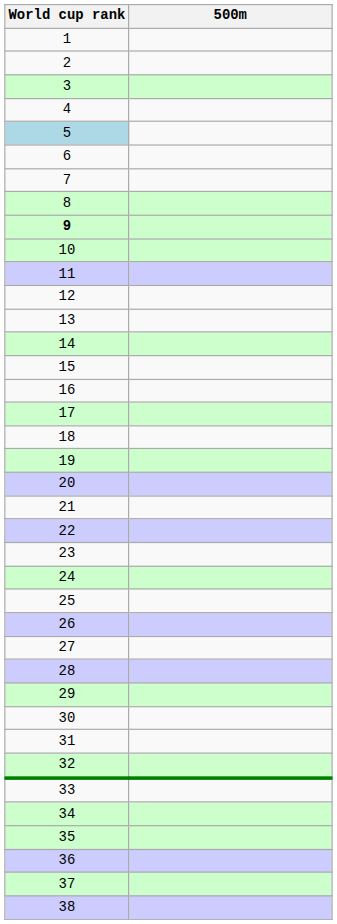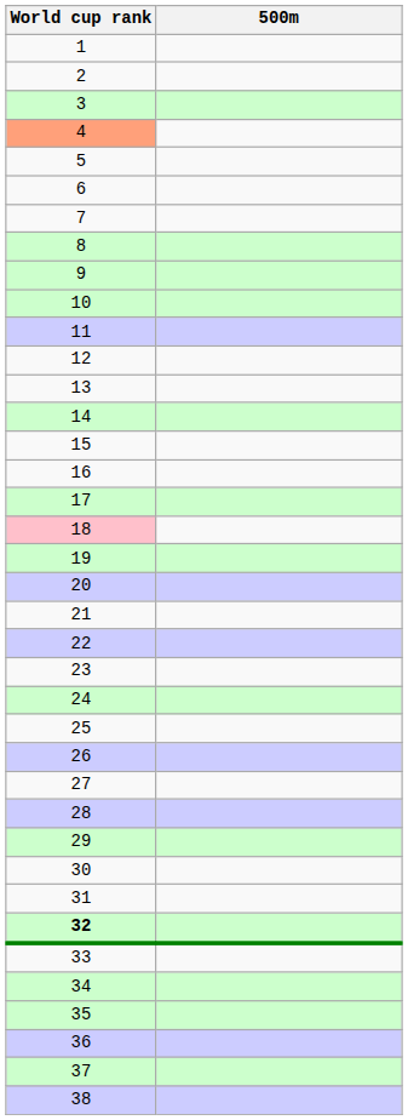4 | World cup rank: no background -> lightsalmon background
5 | World cup rank: lightblue background -> no background
9 | World cup rank: bold -> normal
18 | World cup rank: no background -> pink background
32 | World cup rank: normal -> bold
